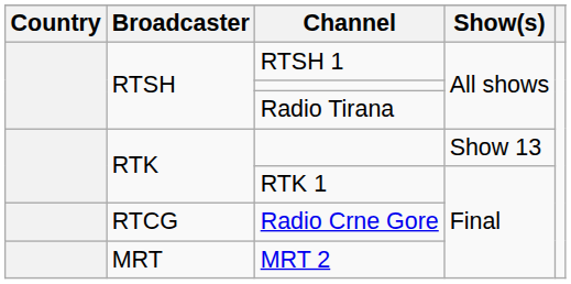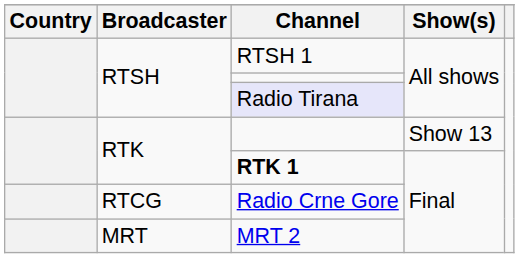Radio Tirana | Channel: no background -> lavender background
RTK 1 | Channel: normal -> bold
